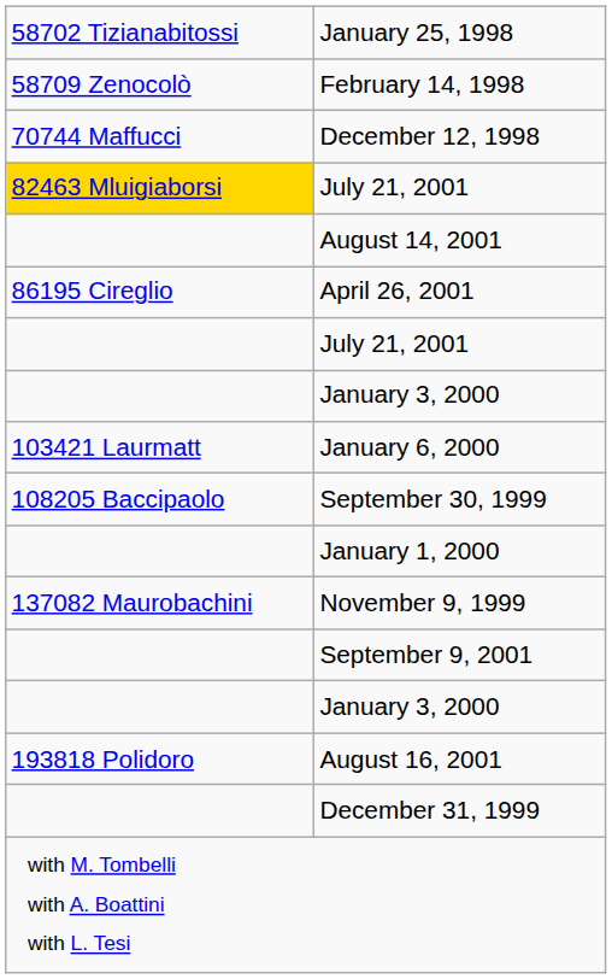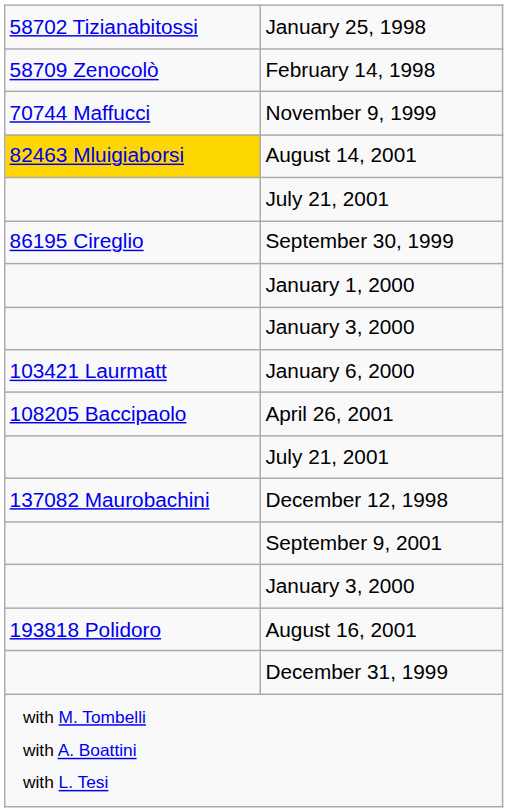row 3 | column 2: December 12, 1998 -> November 9, 1999
row 4 | column 2: July 21, 2001 -> August 14, 2001
row 5 | column 2: August 14, 2001 -> July 21, 2001
row 6 | column 2: April 26, 2001 -> September 30, 1999
row 7 | column 2: July 21, 2001 -> January 1, 2000
row 10 | column 2: September 30, 1999 -> April 26, 2001
row 11 | column 2: January 1, 2000 -> July 21, 2001
row 12 | column 2: November 9, 1999 -> December 12, 1998
